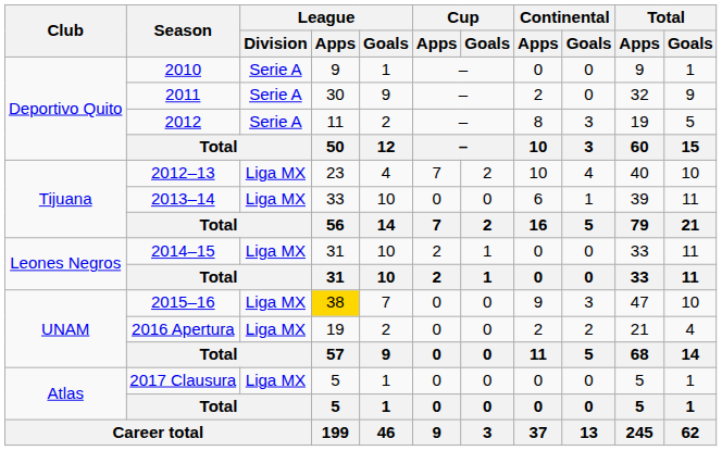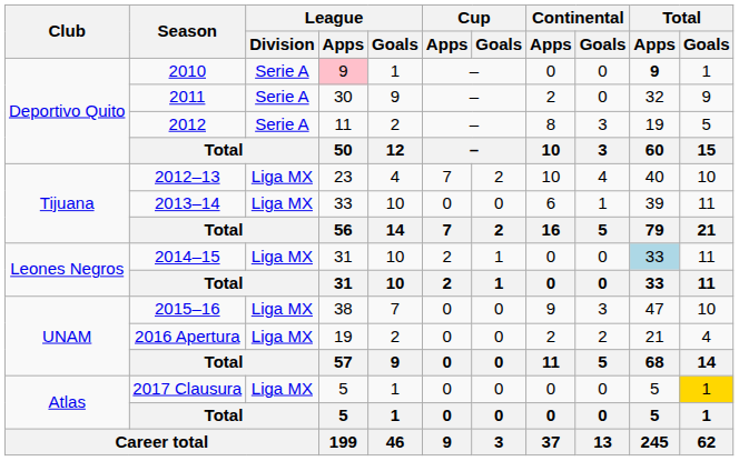2010 | League / Apps: no background -> pink background
2010 | Total / Apps: normal -> bold
2014–15 | Total / Apps: no background -> lightblue background
2015–16 | League / Apps: gold background -> no background
2017 Clausura | Total / Goals: no background -> gold background
